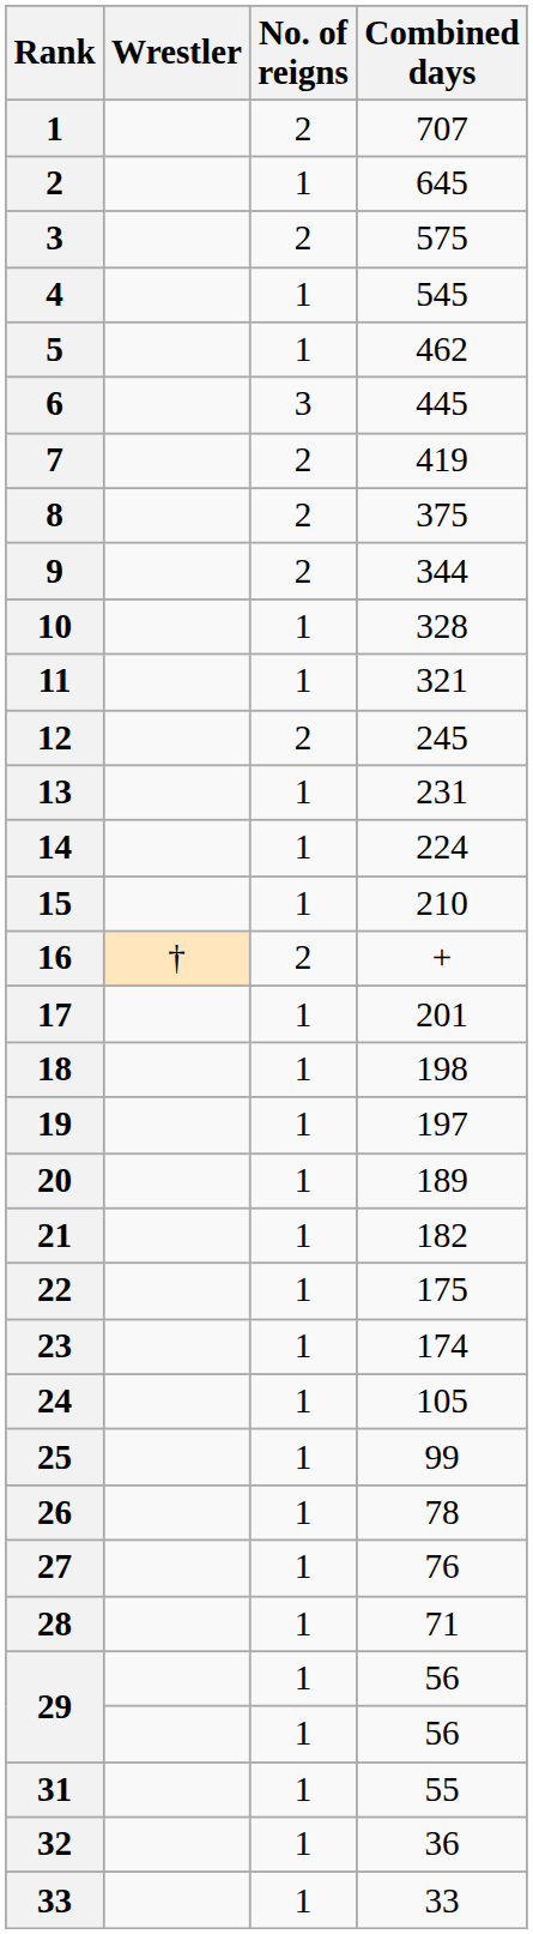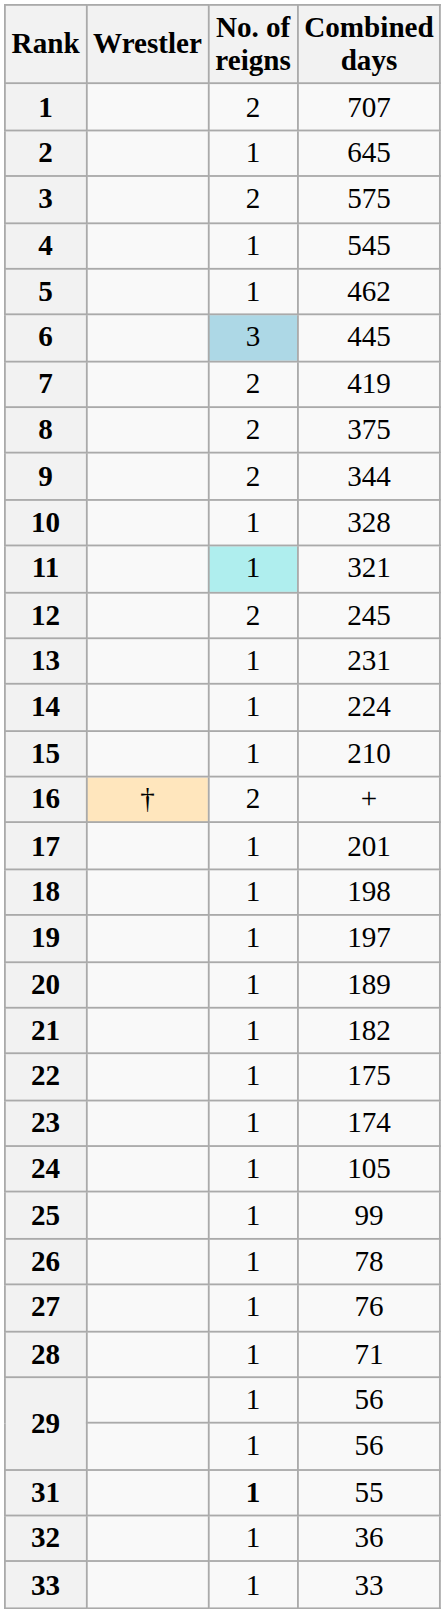6 | No. of reigns: no background -> lightblue background
11 | No. of reigns: no background -> paleturquoise background
31 | No. of reigns: normal -> bold
